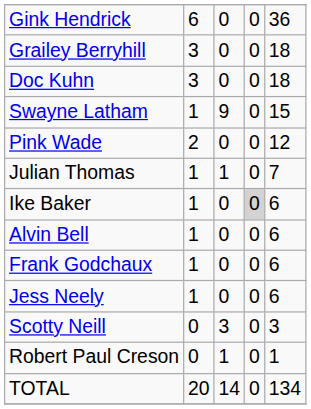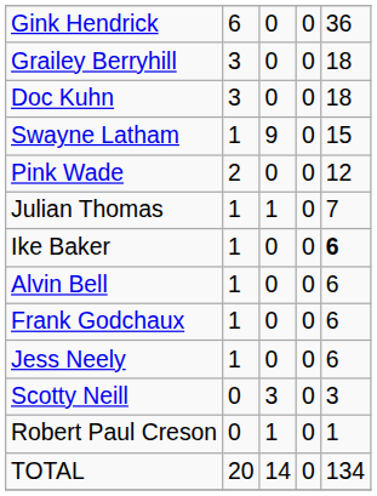Ike Baker | column 4: lightgrey background -> no background
Ike Baker | column 5: normal -> bold
